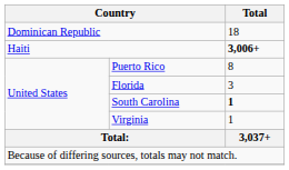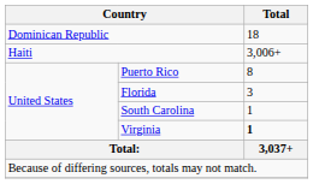Haiti | Total: bold -> normal
South Carolina | Total: bold -> normal
Virginia | Total: normal -> bold
